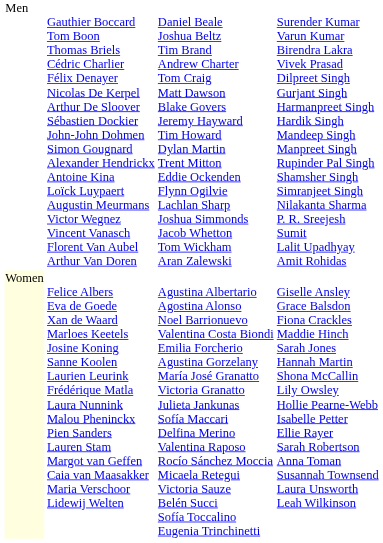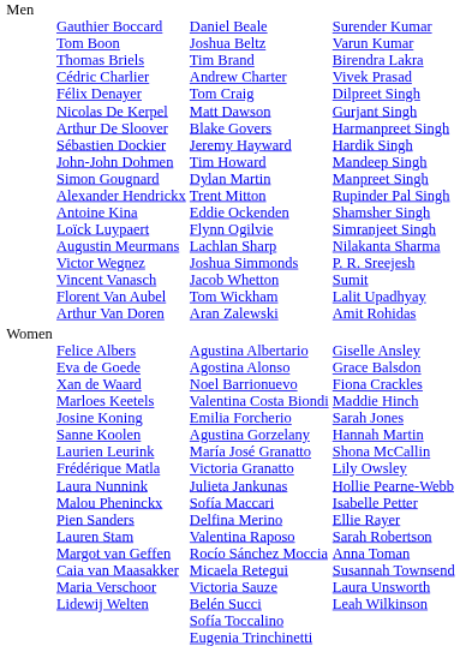Women | column 1: lightyellow background -> no background
